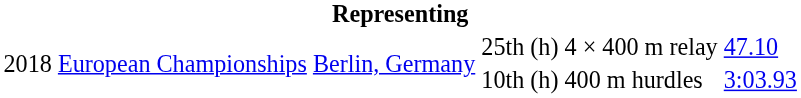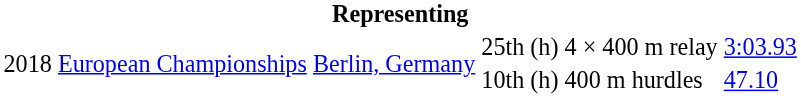25th (h) | column 6: 47.10 -> 3:03.93
10th (h) | column 6: 3:03.93 -> 47.10
